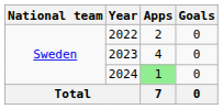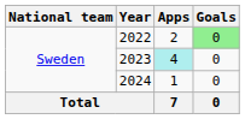2022 | Goals: no background -> lightgreen background
2023 | Apps: no background -> paleturquoise background
2024 | Apps: lightgreen background -> no background
